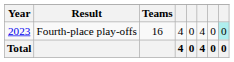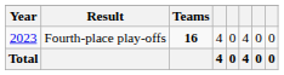Fourth-place play-offs | Teams: normal -> bold
Fourth-place play-offs | column 8: paleturquoise background -> no background
